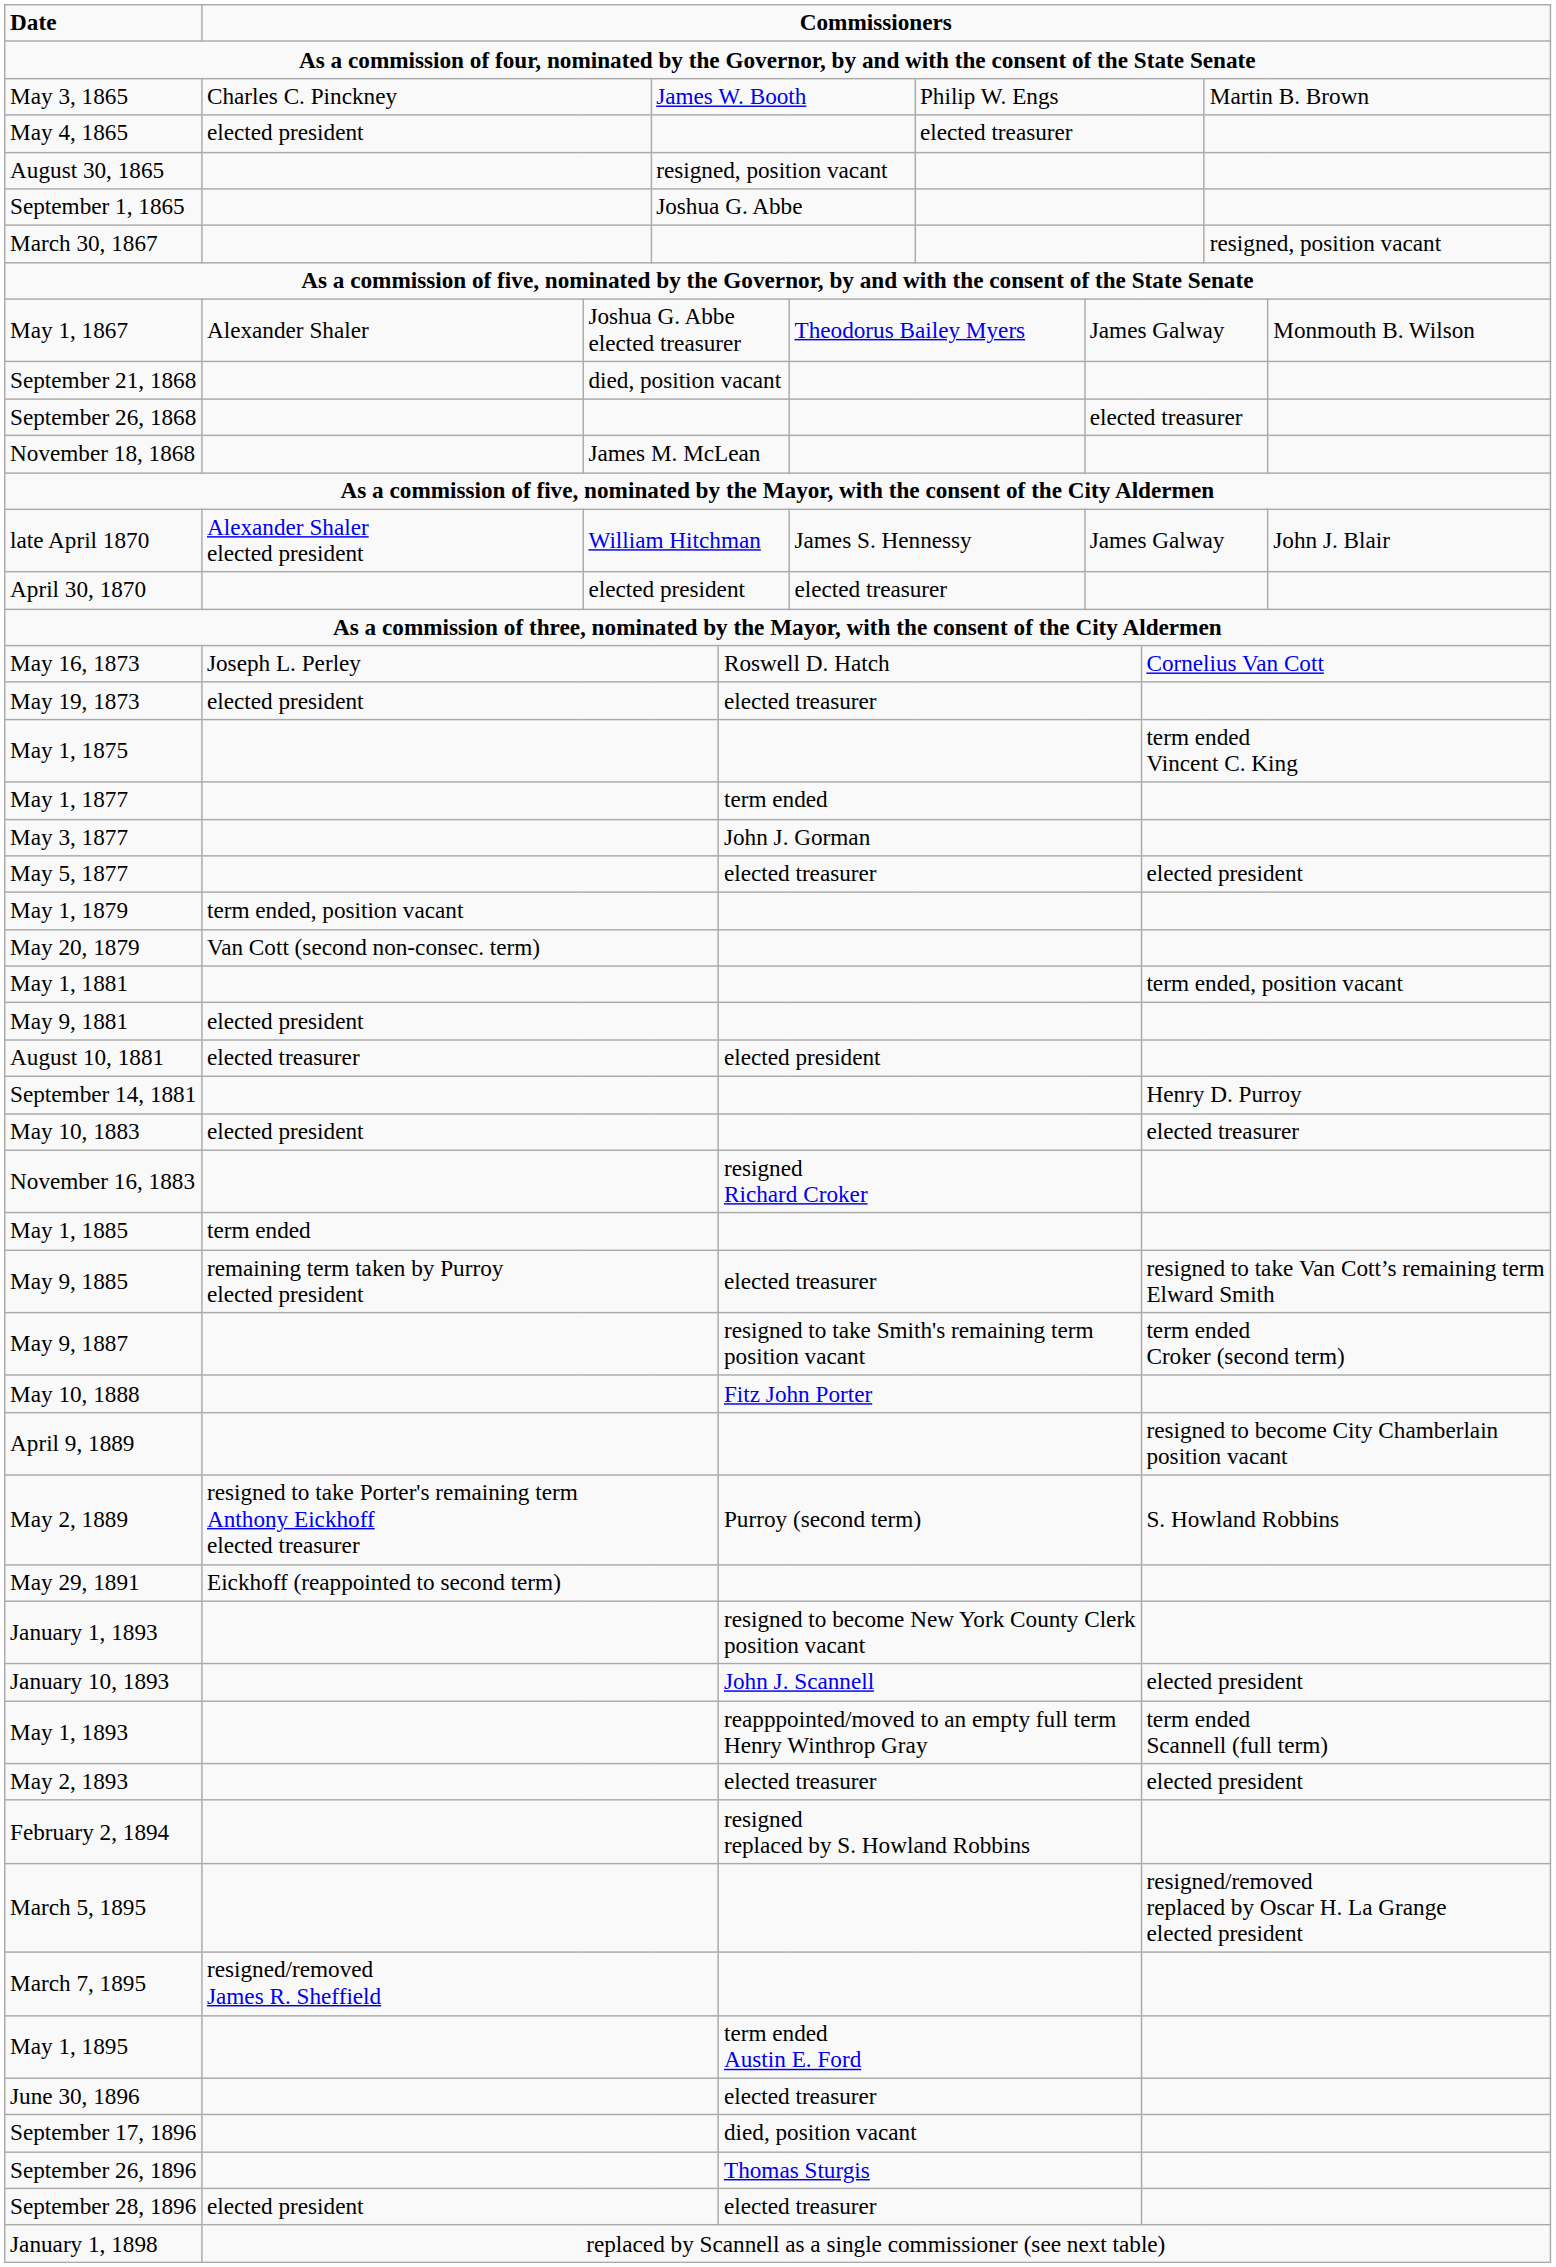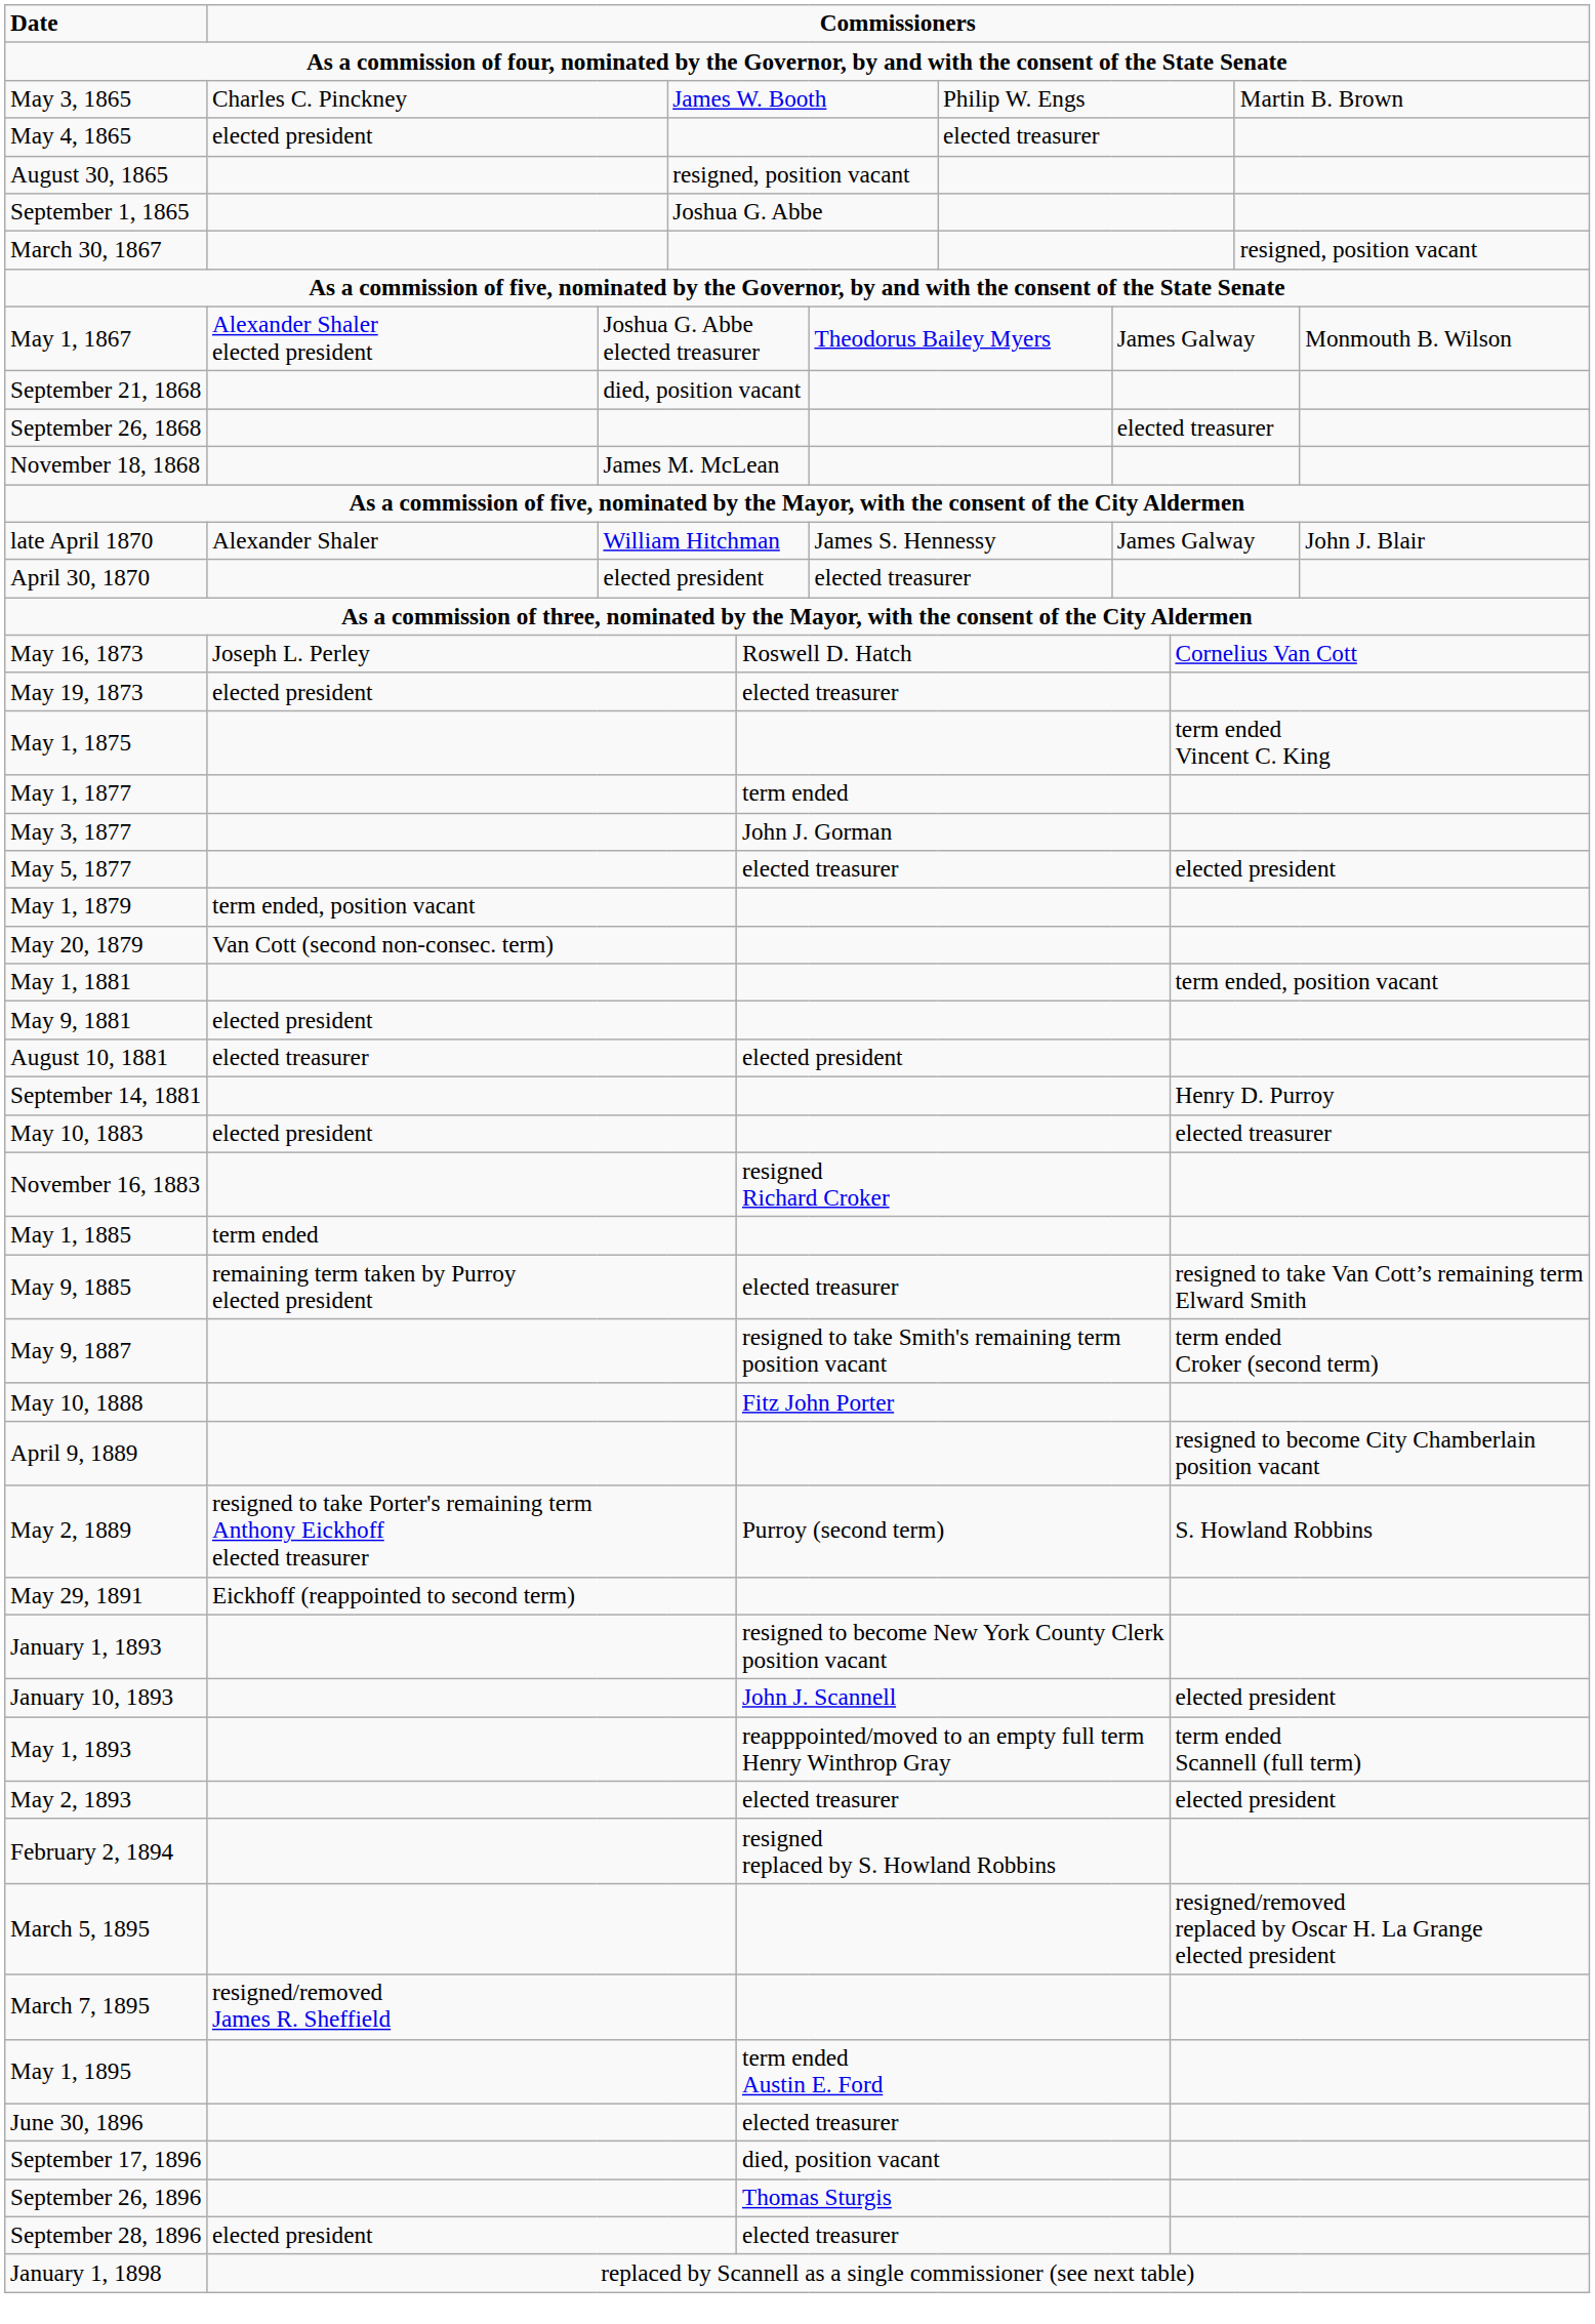May 1, 1867 | column 2: Alexander Shaler -> Alexander Shaler elected president
late April 1870 | column 2: Alexander Shaler elected president -> Alexander Shaler
